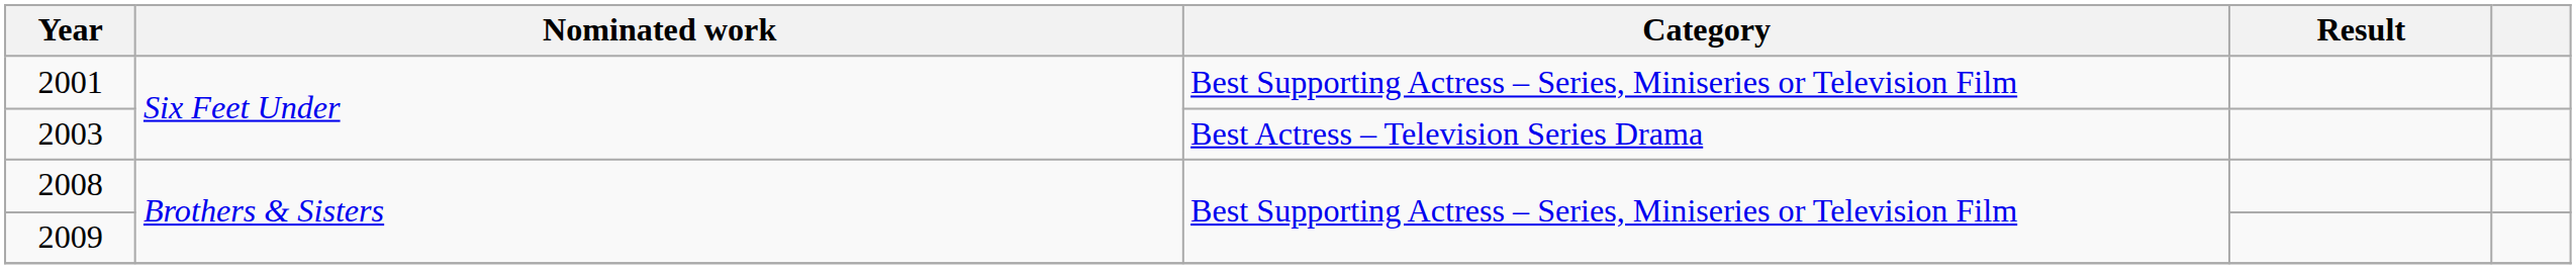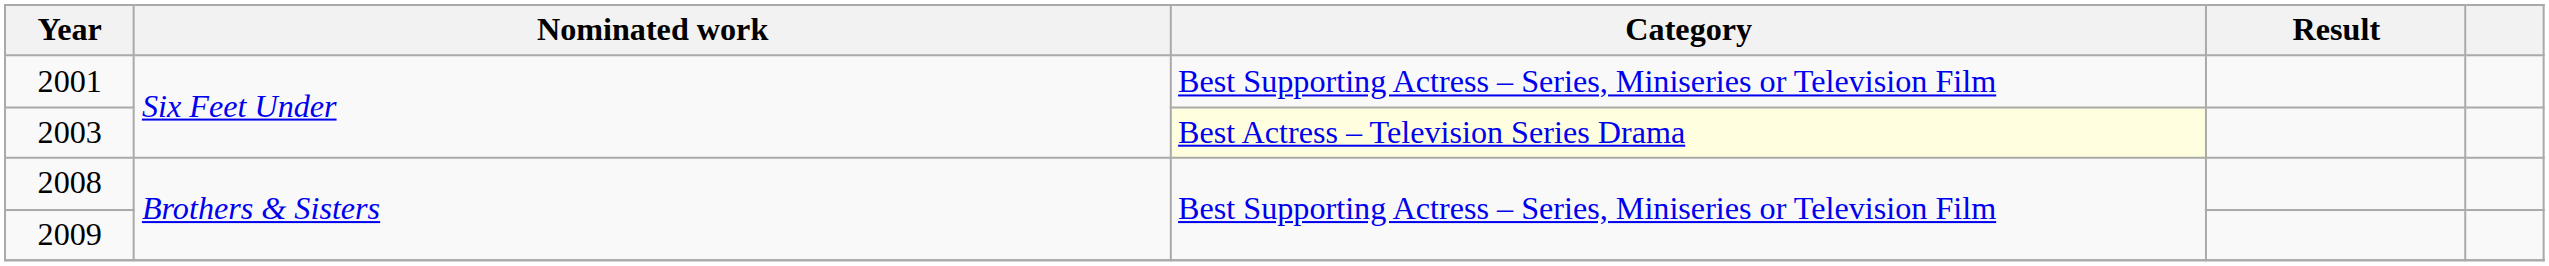2003 | Category: no background -> lightyellow background
